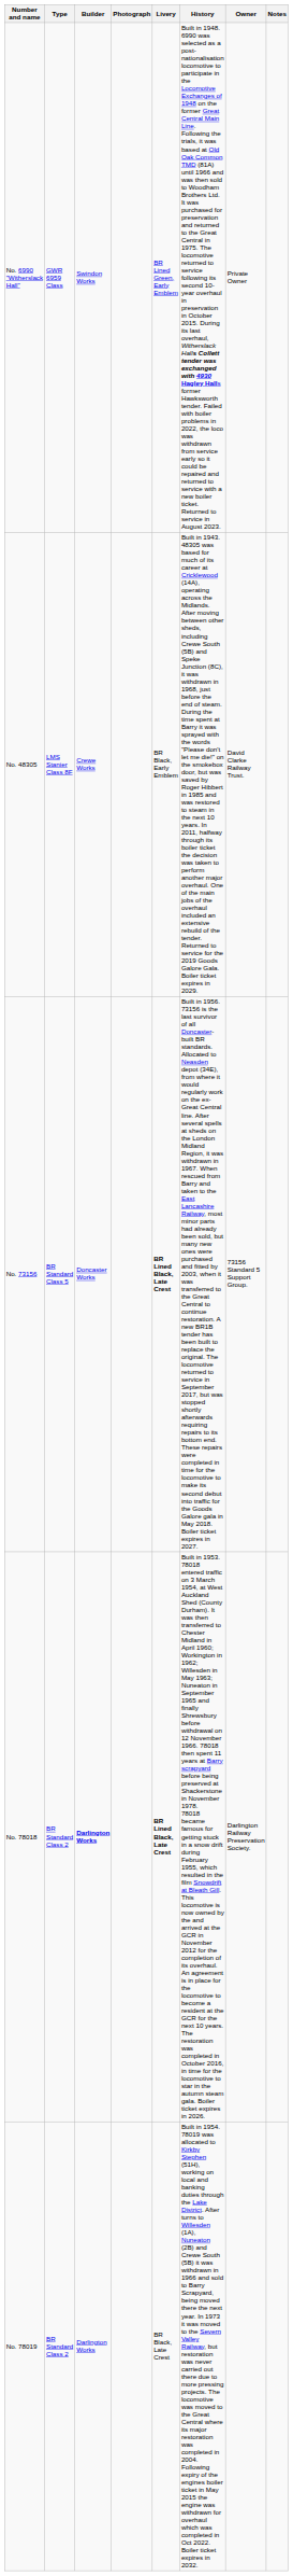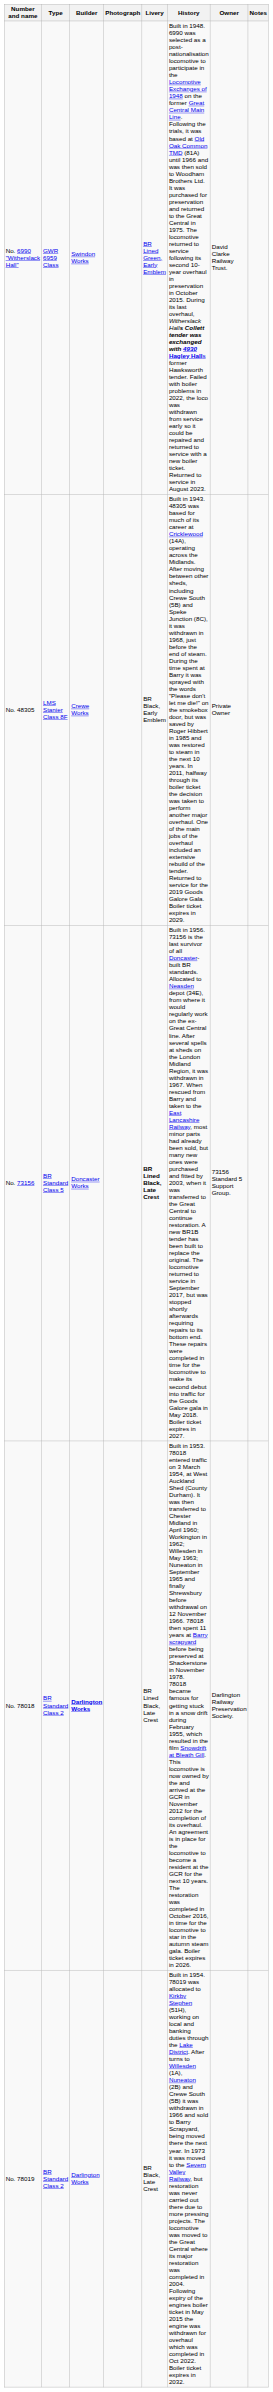No. 6990 "Witherslack Hall" | Owner: Private Owner -> David Clarke Railway Trust.
No. 48305 | Owner: David Clarke Railway Trust. -> Private Owner
No. 78018 | Livery: bold -> normal
